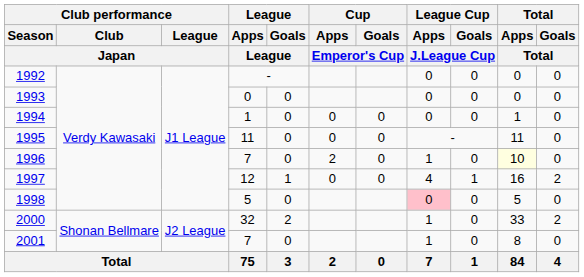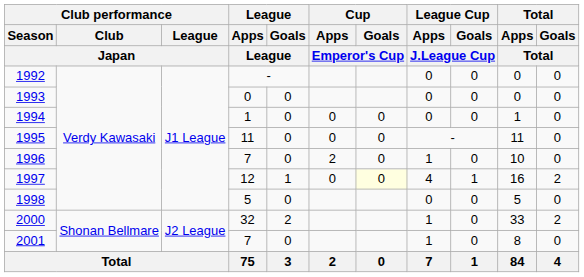1996 | Total / Apps / Total: lightyellow background -> no background
1997 | Cup / Goals / Emperor's Cup: no background -> lightyellow background
1998 | League Cup / Apps / J.League Cup: pink background -> no background
